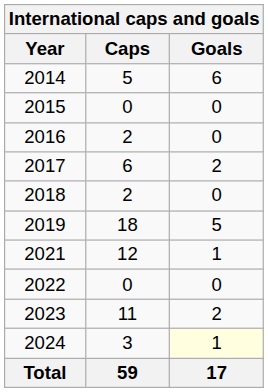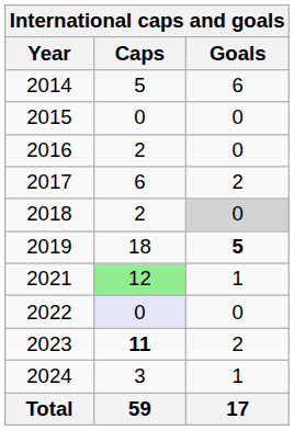2018 | Goals: no background -> lightgrey background
2019 | Goals: normal -> bold
2021 | Caps: no background -> lightgreen background
2022 | Caps: no background -> lavender background
2023 | Caps: normal -> bold
2024 | Goals: lightyellow background -> no background
